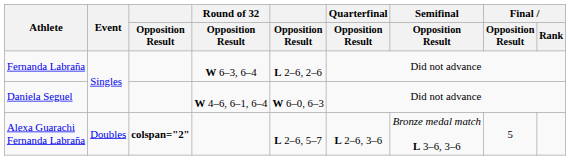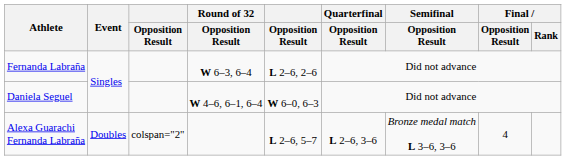Alexa Guarachi Fernanda Labraña | column 3: bold -> normal
Alexa Guarachi Fernanda Labraña | Final / Opposition Result: 5 -> 4
